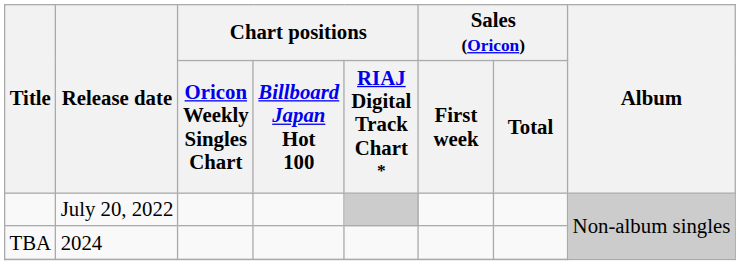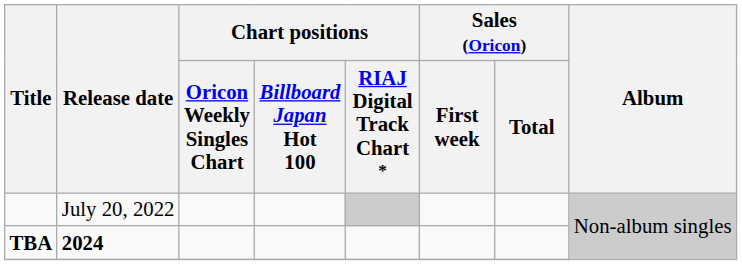TBA | Title: normal -> bold
TBA | Release date: normal -> bold
